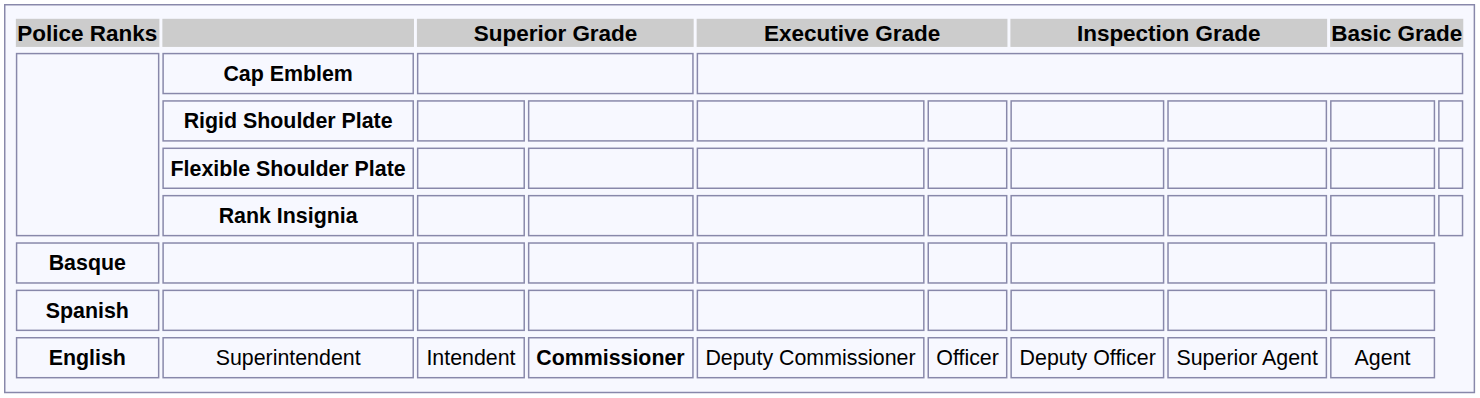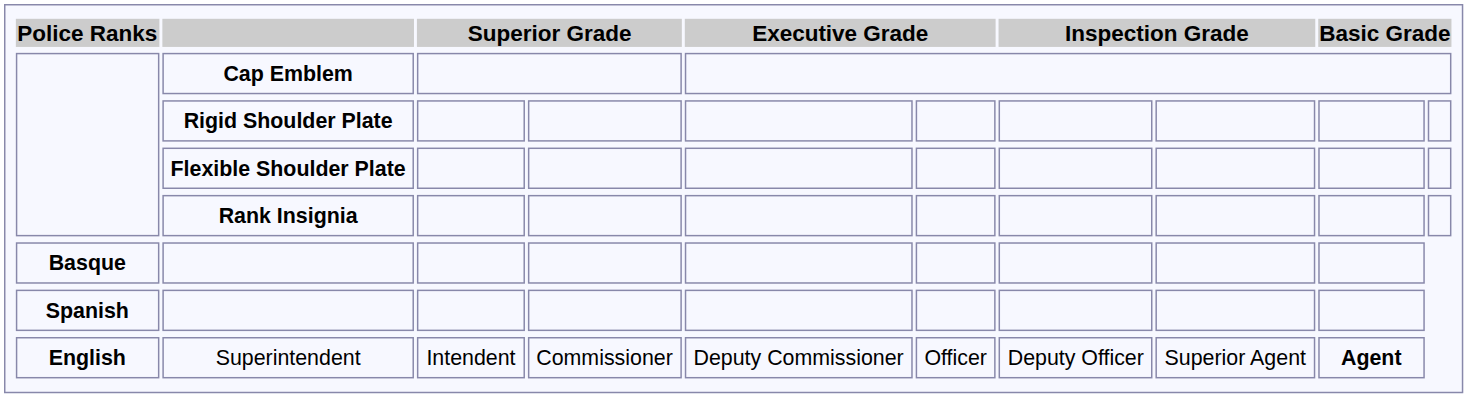Superintendent | column 4: bold -> normal
Superintendent | column 9: normal -> bold
